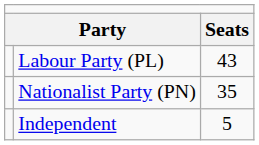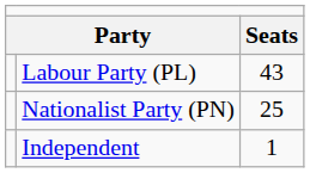Nationalist Party (PN) | column 3: 35 -> 25
Independent | column 3: 5 -> 1
